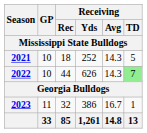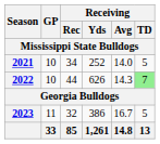2021 | Receiving / Rec: 18 -> 34
2021 | Receiving / Avg: 14.3 -> 14.0
2023 | Receiving / TD: 1 -> 5
